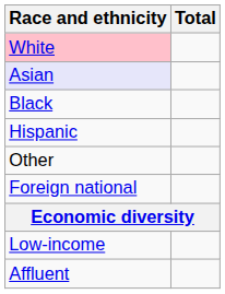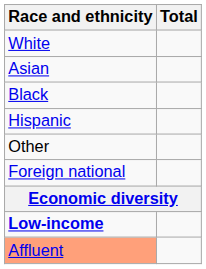White | Race and ethnicity: pink background -> no background
Asian | Race and ethnicity: lavender background -> no background
Low-income | Race and ethnicity: normal -> bold
Affluent | Race and ethnicity: no background -> lightsalmon background
